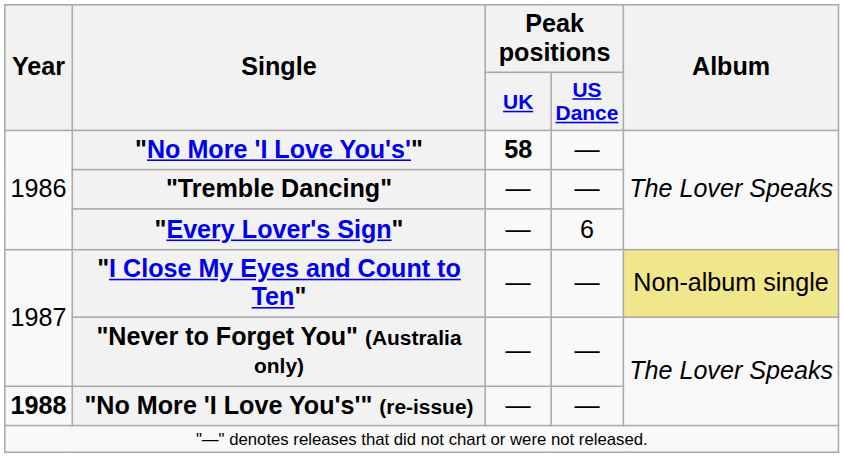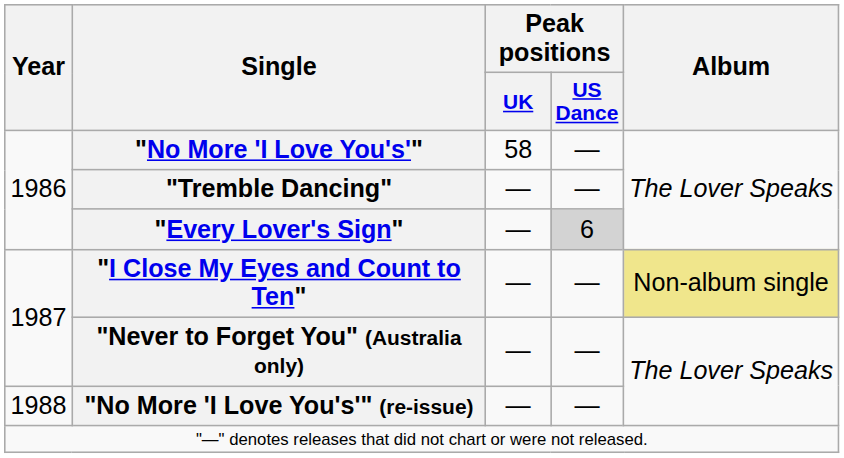"No More 'I Love You's'" | Peak positions / UK: bold -> normal
"Every Lover's Sign" | Peak positions / US Dance: no background -> lightgrey background
"No More 'I Love You's'" (re-issue) | Year: bold -> normal
